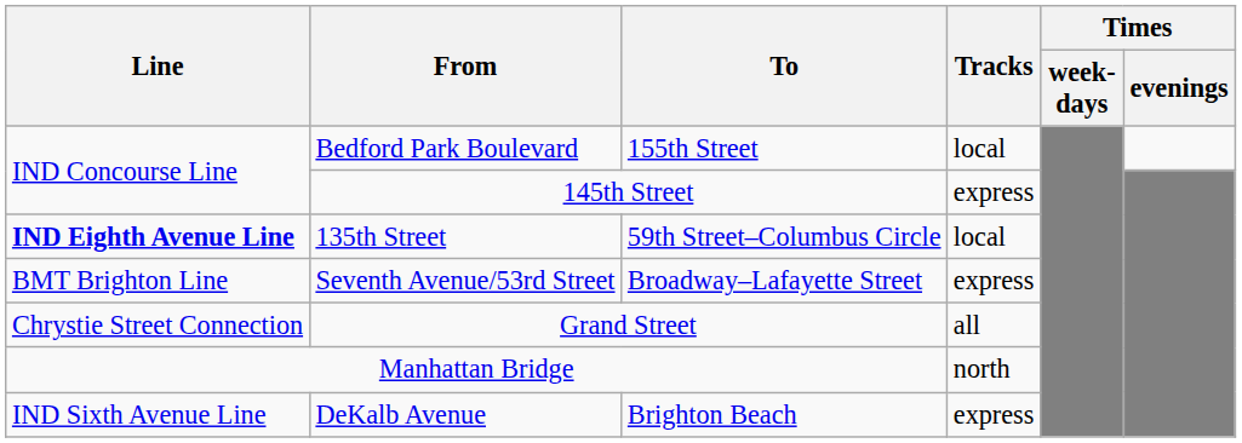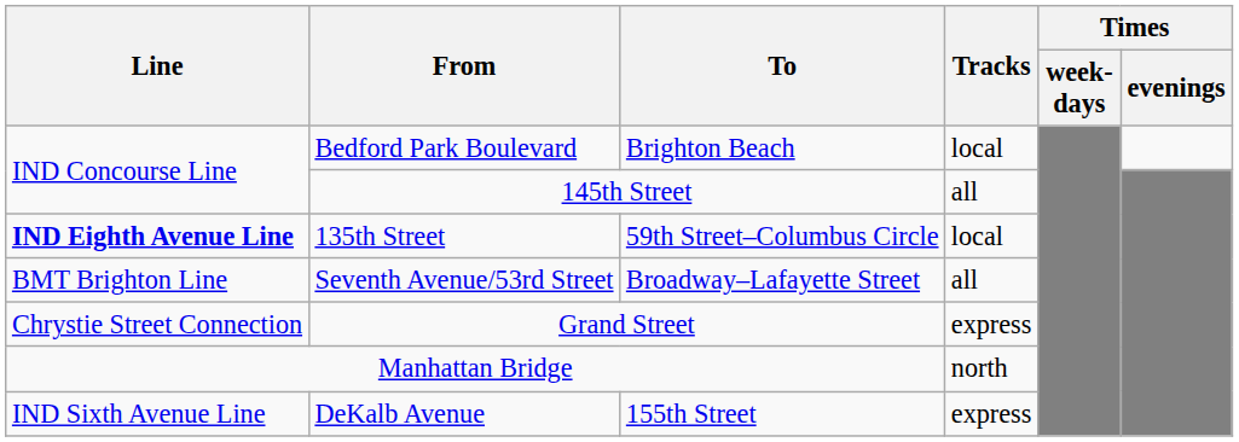Bedford Park Boulevard | To: 155th Street -> Brighton Beach
145th Street | Tracks: express -> all
Seventh Avenue/53rd Street | Tracks: express -> all
Grand Street | Tracks: all -> express
DeKalb Avenue | To: Brighton Beach -> 155th Street
